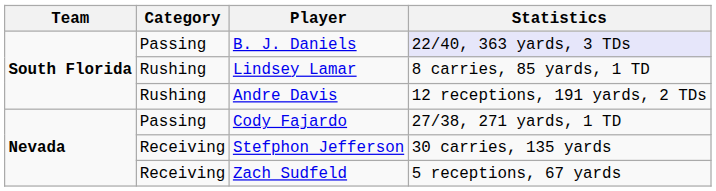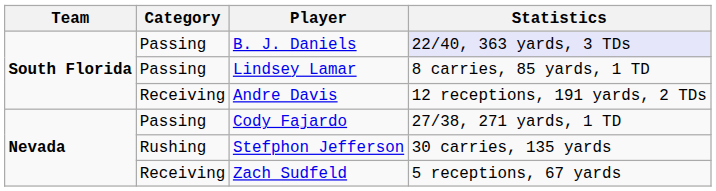Lindsey Lamar | Category: Rushing -> Passing
Andre Davis | Category: Rushing -> Receiving
Stefphon Jefferson | Category: Receiving -> Rushing
